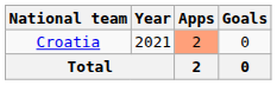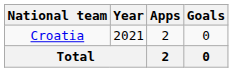Croatia | Apps: lightsalmon background -> no background
